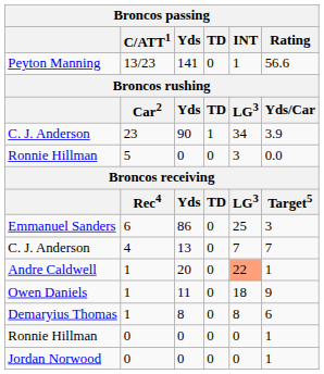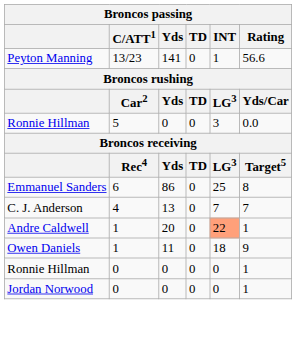- row: C. J. Anderson | 23 | 90 | 1 | 34 | 3.9
Emmanuel Sanders | Rating: 3 -> 8
- row: Demaryius Thomas | 1 | 8 | 0 | 8 | 6
